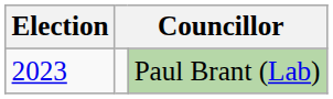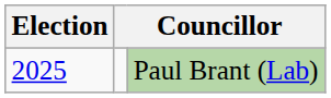Paul Brant (Lab) | Election: 2023 -> 2025
